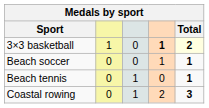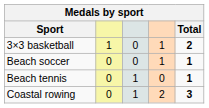3×3 basketball | column 4: bold -> normal
3×3 basketball | Total: lightyellow background -> no background
